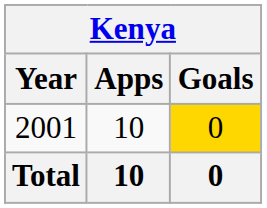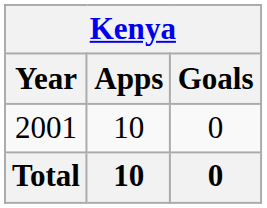2001 | Goals: gold background -> no background
